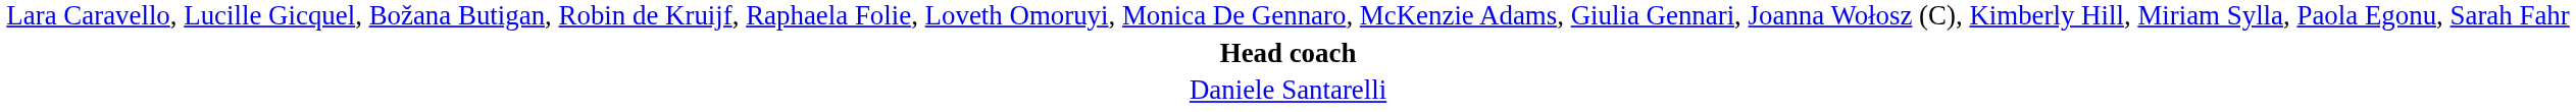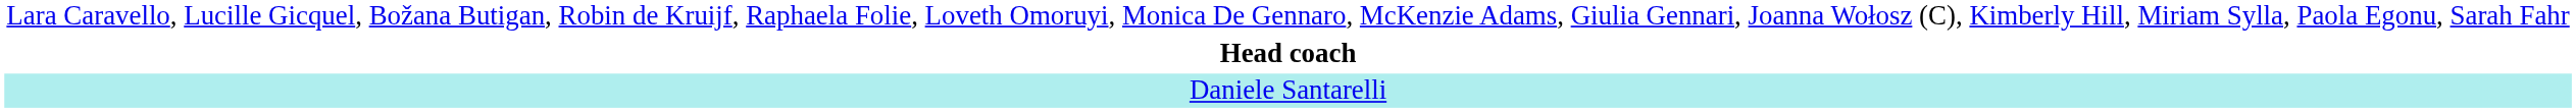row 3 | column 1: no background -> paleturquoise background
